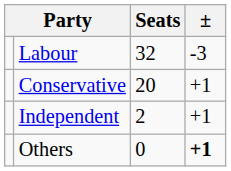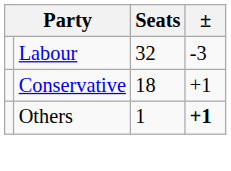Conservative | Seats: 20 -> 18
- row: Independent | 2 | +1
Others | Seats: 0 -> 1
